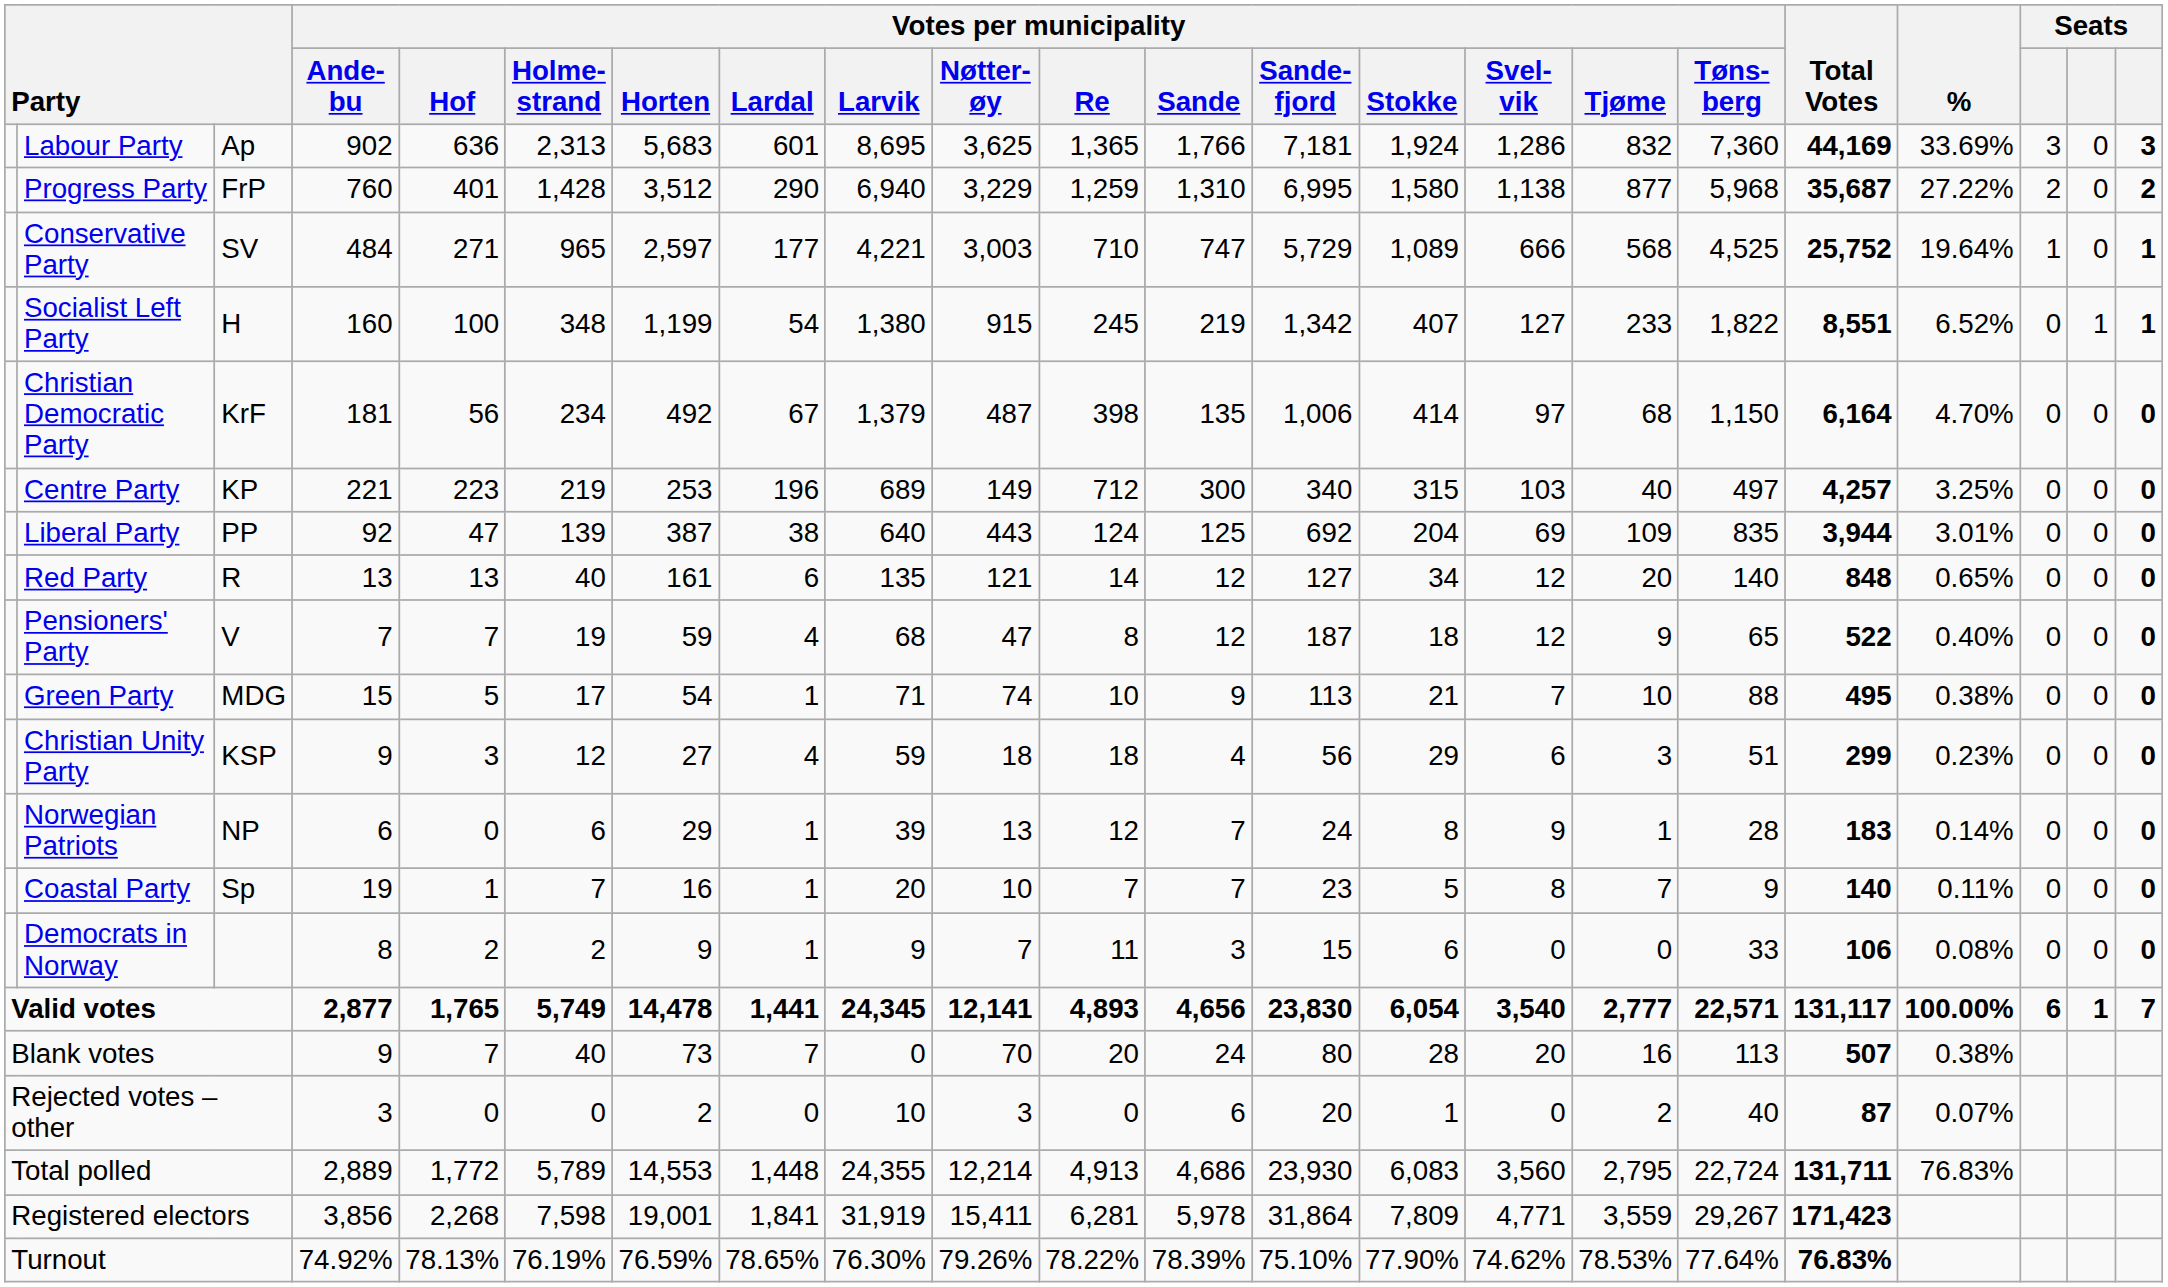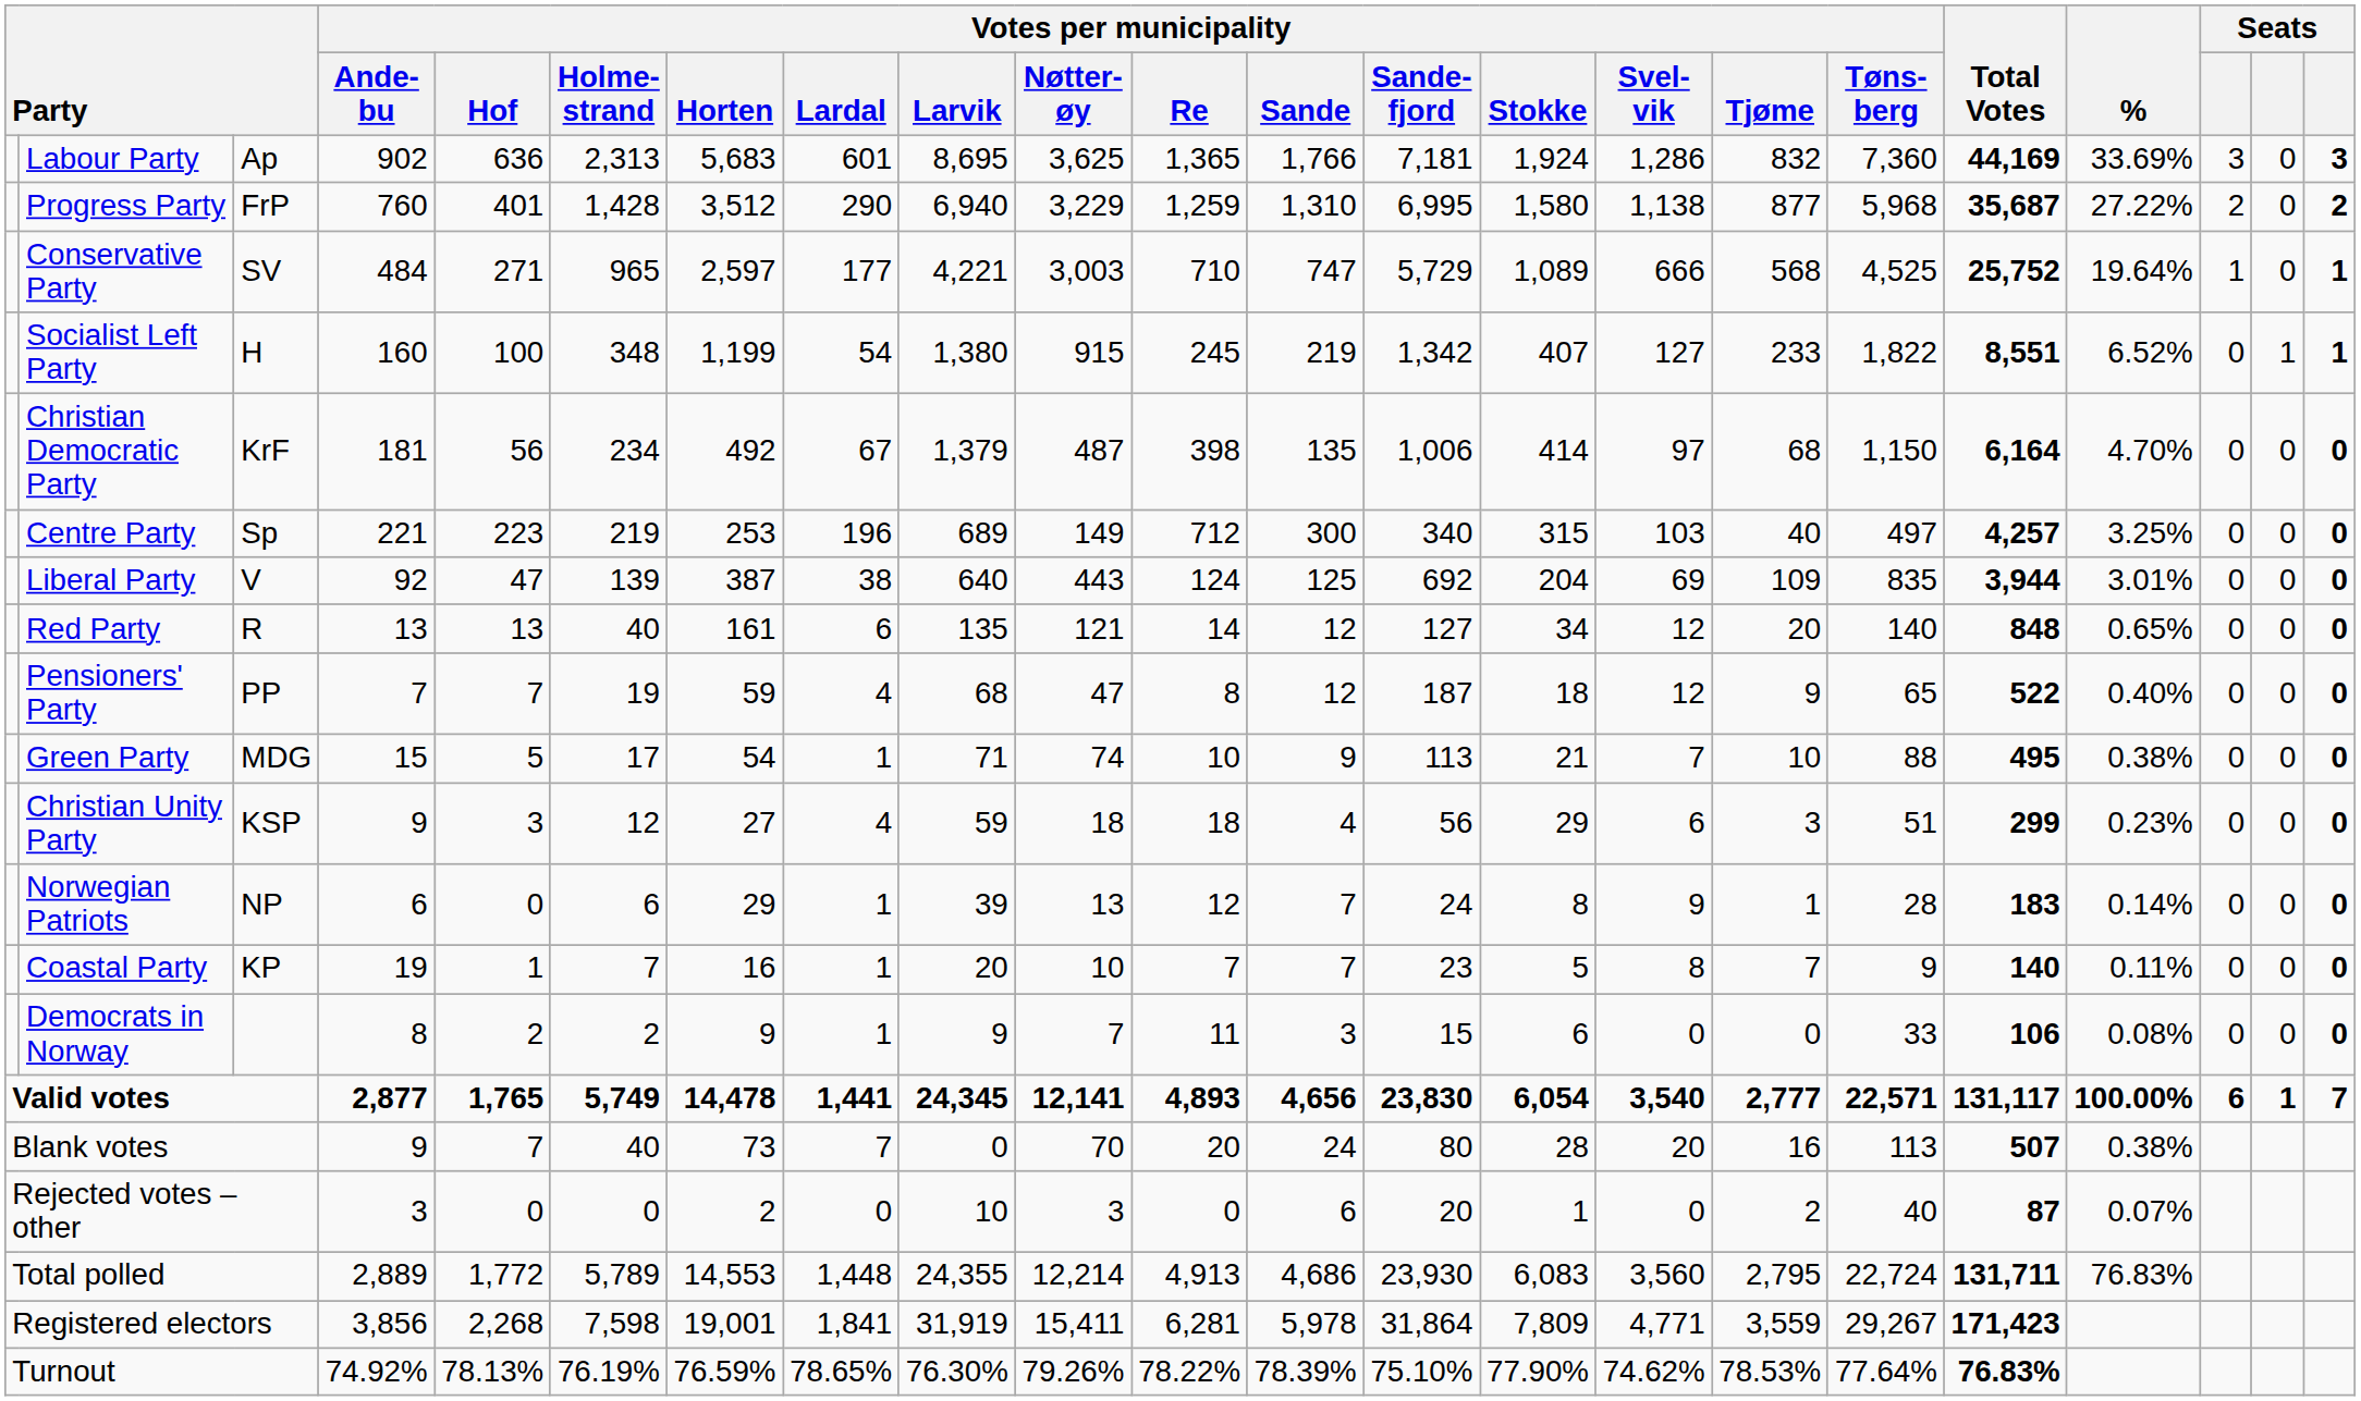Centre Party | column 3: KP -> Sp
Liberal Party | column 3: PP -> V
Pensioners' Party | column 3: V -> PP
Coastal Party | column 3: Sp -> KP
